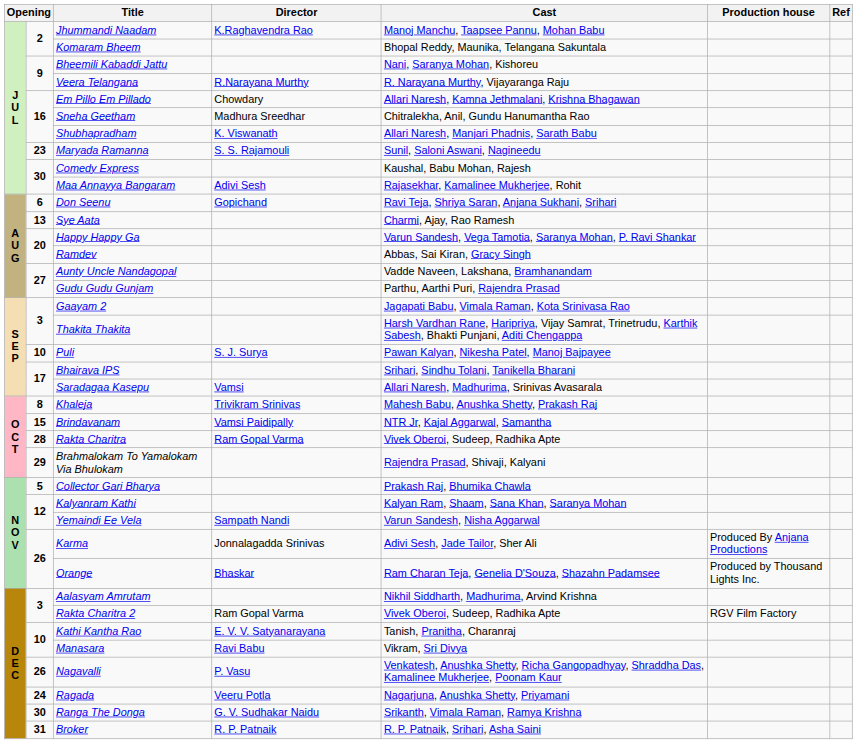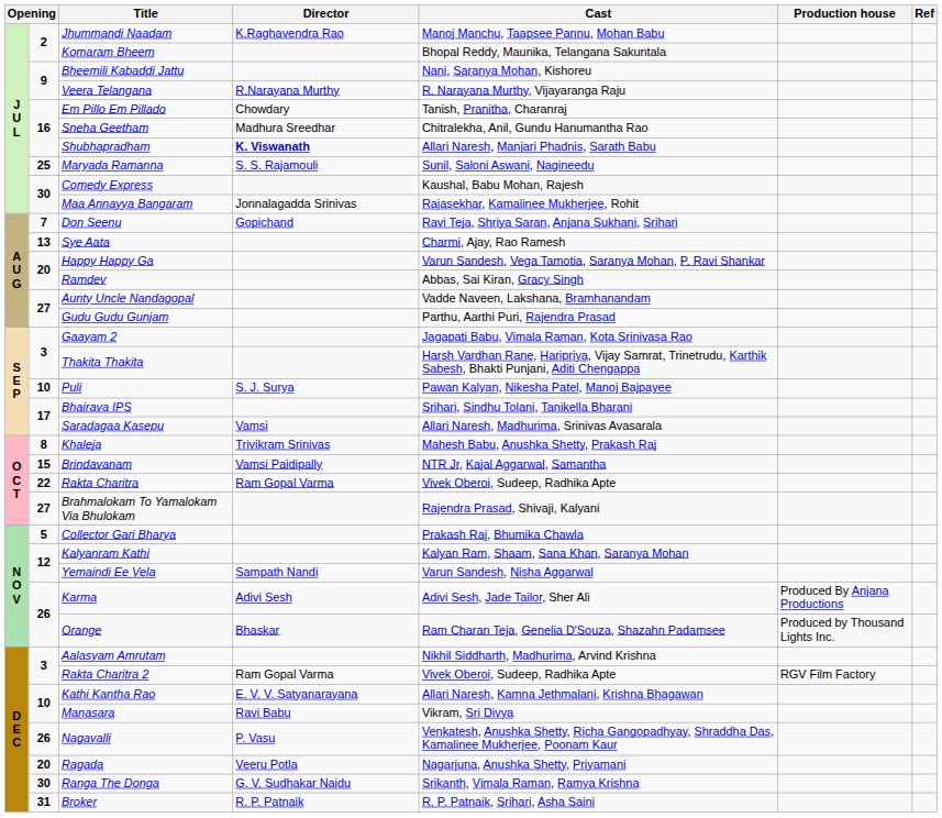Em Pillo Em Pillado | Cast: Allari Naresh, Kamna Jethmalani, Krishna Bhagawan -> Tanish, Pranitha, Charanraj
Shubhapradham | Director: normal -> bold
Maryada Ramanna | column 2: 23 -> 25
Maa Annayya Bangaram | Director: Adivi Sesh -> Jonnalagadda Srinivas
Don Seenu | column 2: 6 -> 7
Rakta Charitra | column 2: 28 -> 22
Brahmalokam To Yamalokam Via Bhulokam | column 2: 29 -> 27
Karma | Director: Jonnalagadda Srinivas -> Adivi Sesh
Kathi Kantha Rao | Cast: Tanish, Pranitha, Charanraj -> Allari Naresh, Kamna Jethmalani, Krishna Bhagawan
Ragada | column 2: 24 -> 20
